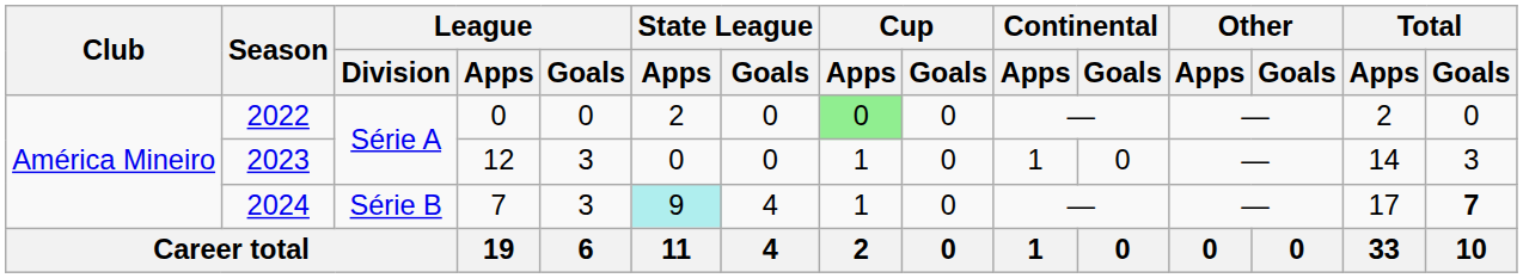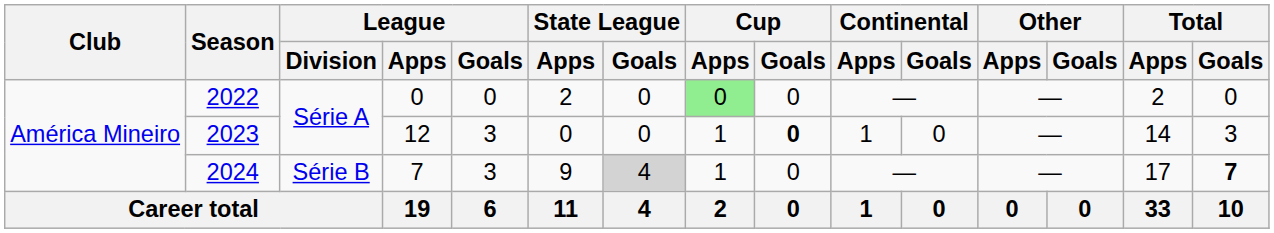2023 | Cup / Goals: normal -> bold
2024 | State League / Apps: paleturquoise background -> no background
2024 | State League / Goals: no background -> lightgrey background
